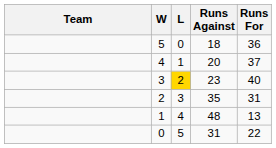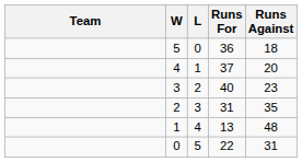columns swapped: Runs For <-> Runs Against
row 4 | L: gold background -> no background
